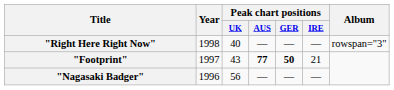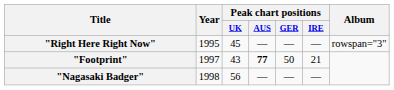"Right Here Right Now" | Year: 1998 -> 1995
"Right Here Right Now" | Peak chart positions / UK: 40 -> 45
"Footprint" | Peak chart positions / GER: bold -> normal
"Nagasaki Badger" | Year: 1996 -> 1998
